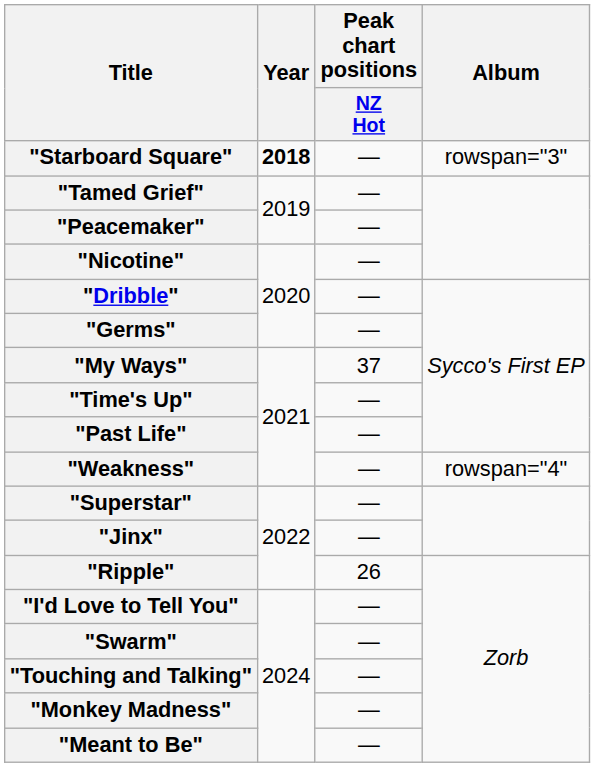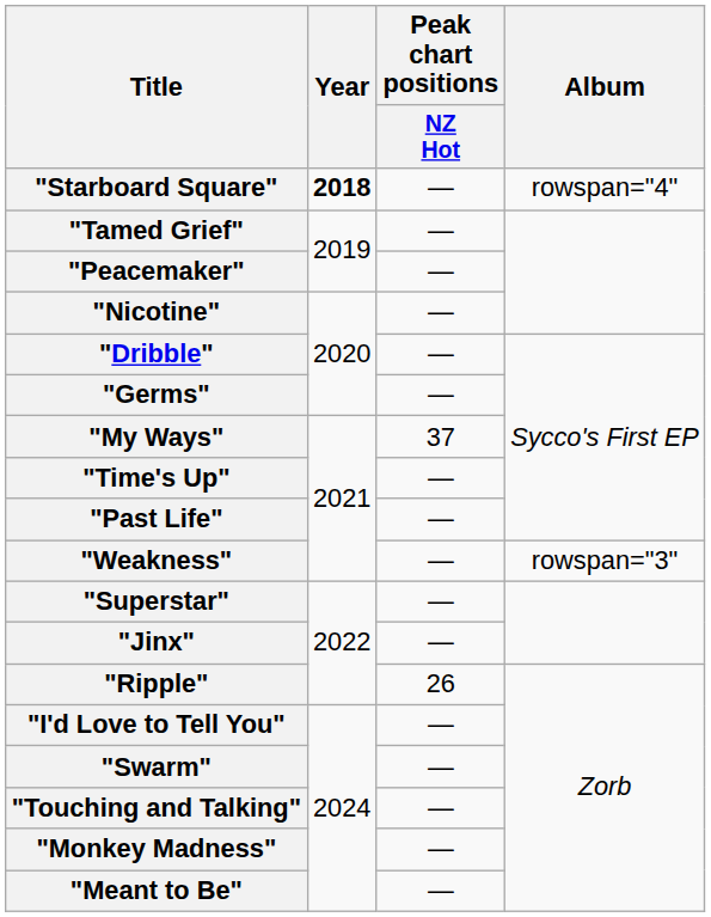"Starboard Square" | Album: rowspan="3" -> rowspan="4"
"Weakness" | Album: rowspan="4" -> rowspan="3"
